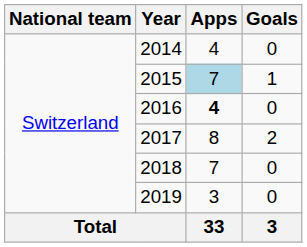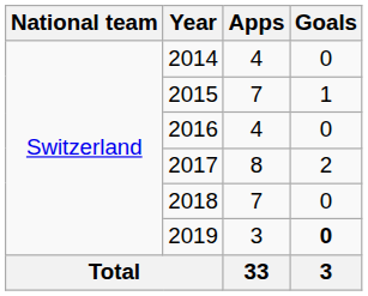2015 | Apps: lightblue background -> no background
2016 | Apps: bold -> normal
2019 | Goals: normal -> bold
